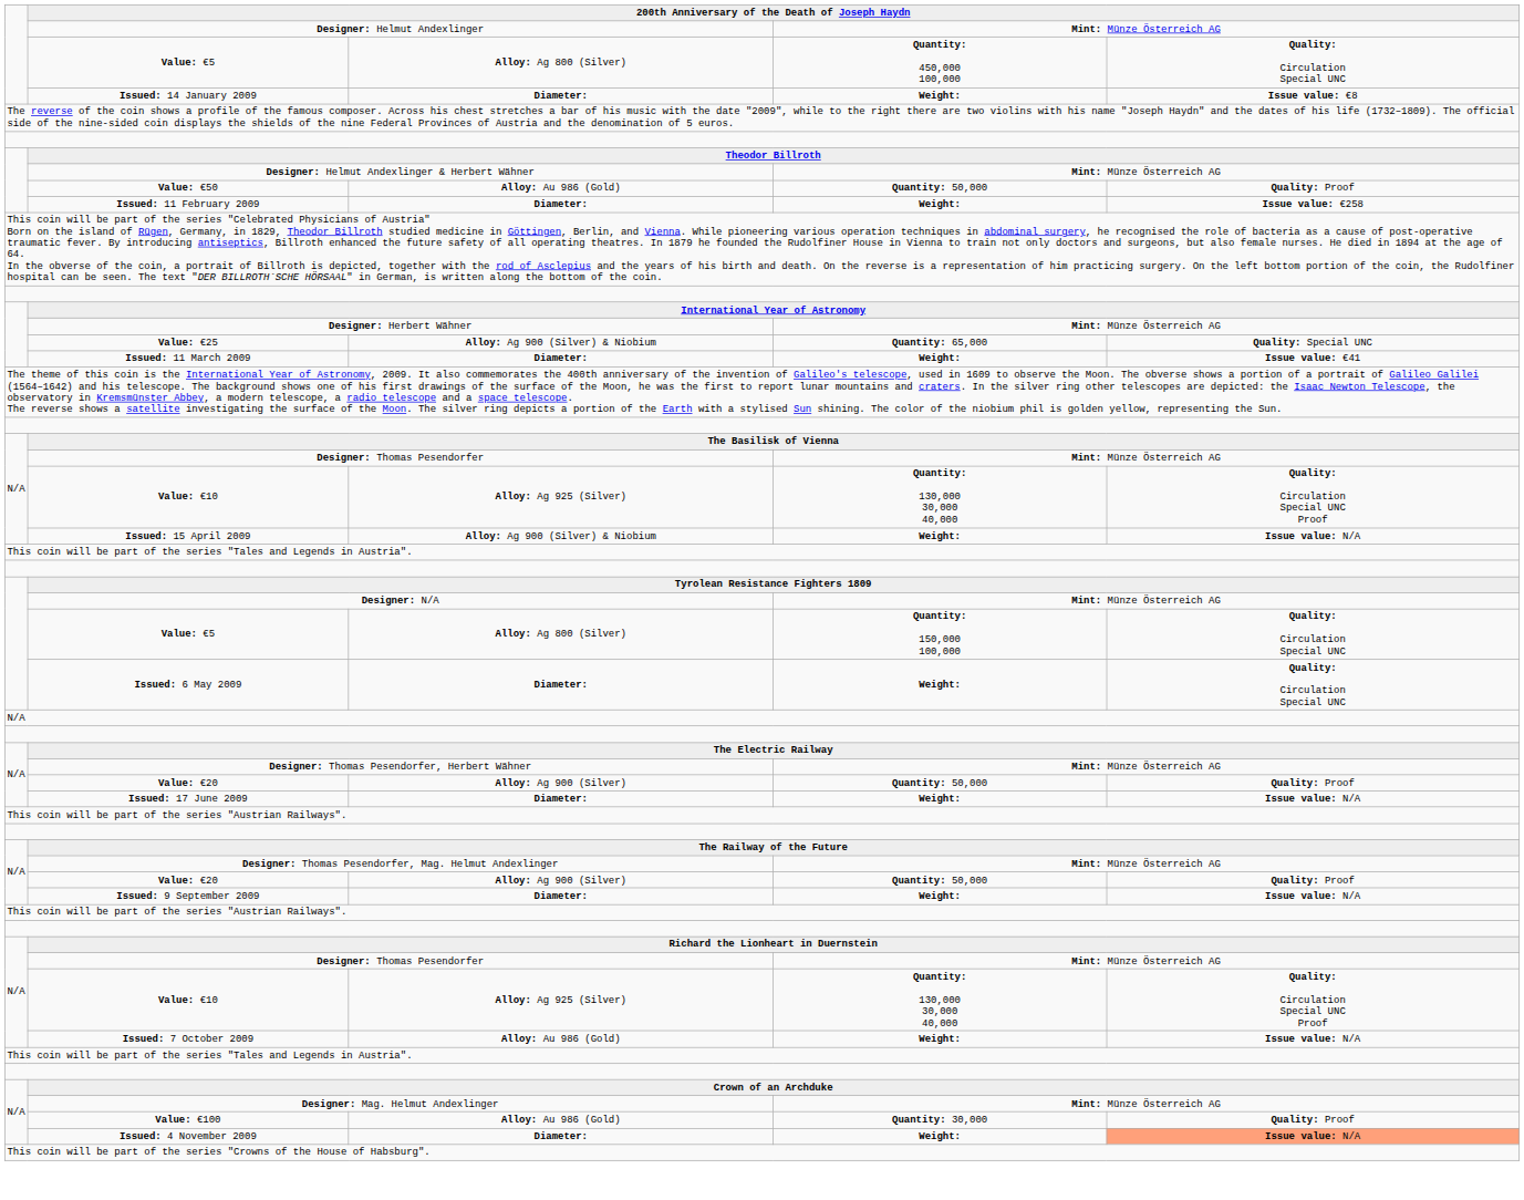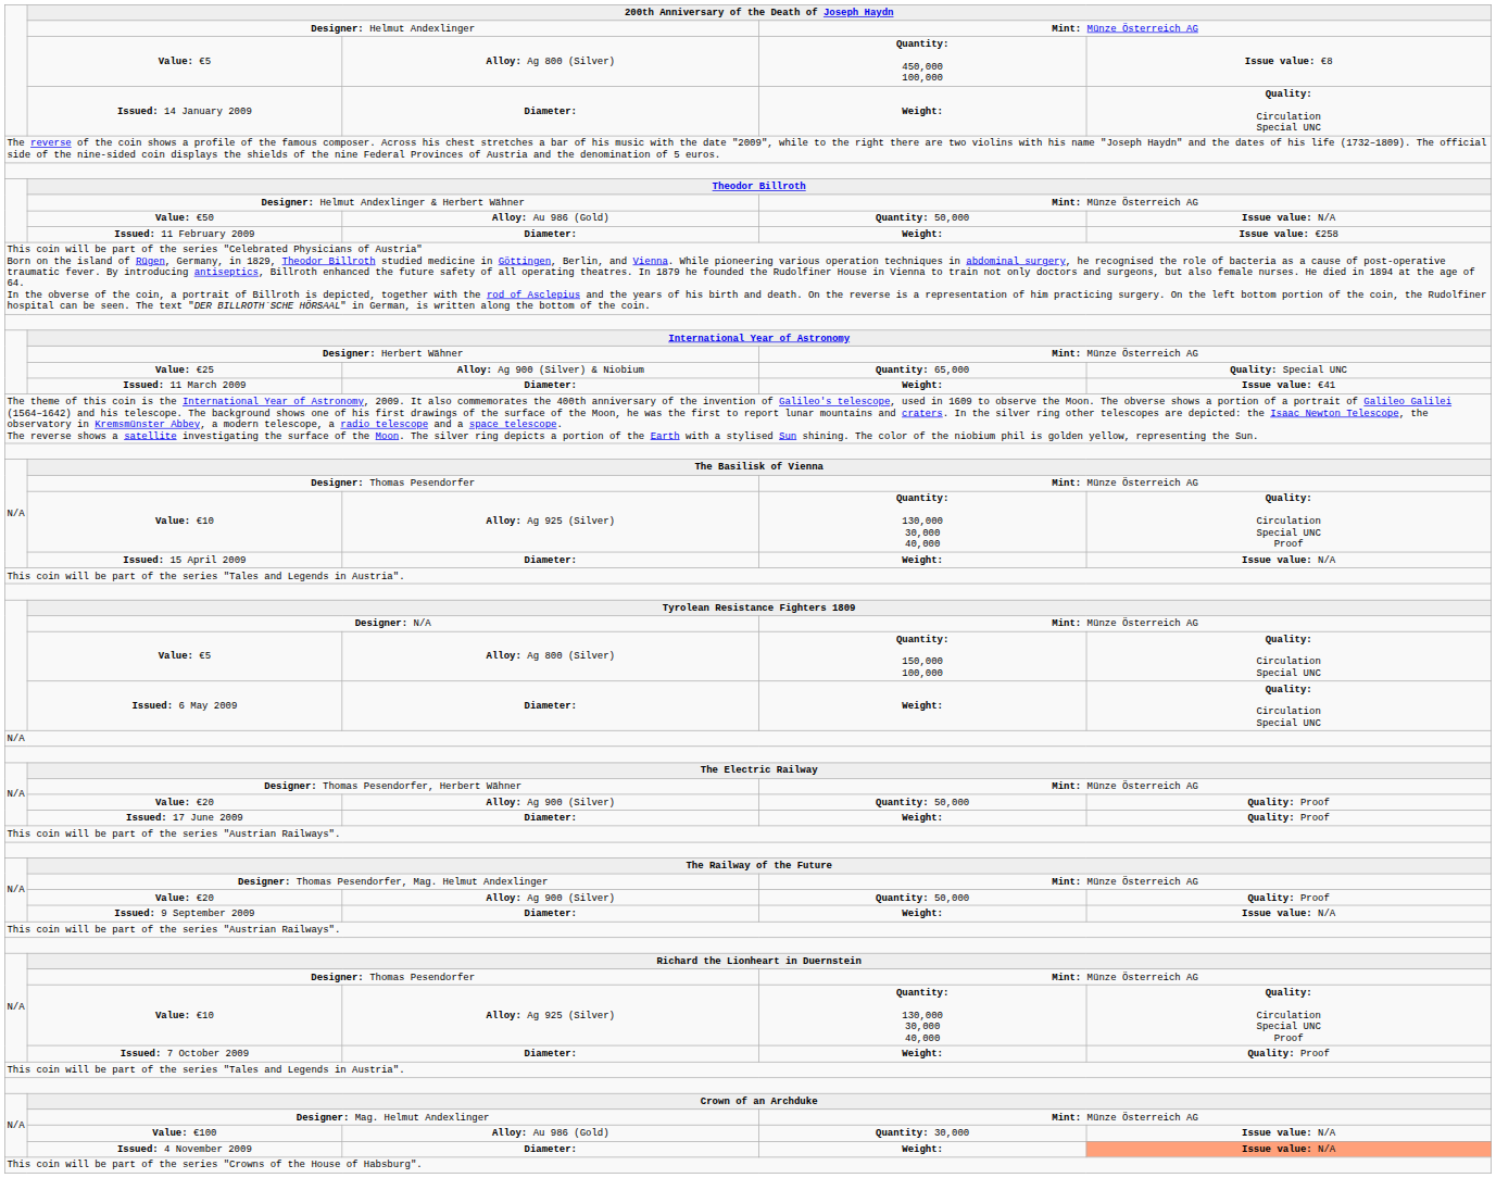Value: €5 / Quantity: 450,000 100,000 | column 5: Quality: Circulation Special UNC -> Issue value: €8
Issued: 14 January 2009 | column 5: Issue value: €8 -> Quality: Circulation Special UNC
Value: €50 | column 5: Quality: Proof -> Issue value: N/A
Issued: 15 April 2009 | column 3: Alloy: Ag 900 (Silver) & Niobium -> Diameter:
Issued: 17 June 2009 | column 5: Issue value: N/A -> Quality: Proof
Issued: 7 October 2009 | column 3: Alloy: Au 986 (Gold) -> Diameter:
Issued: 7 October 2009 | column 5: Issue value: N/A -> Quality: Proof
Value: €100 | column 5: Quality: Proof -> Issue value: N/A
